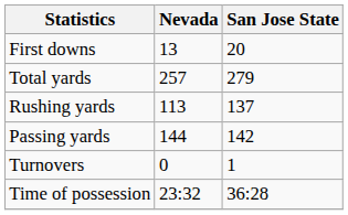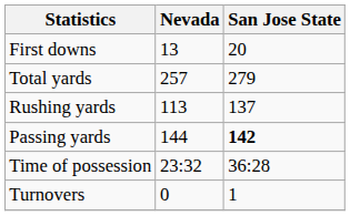Passing yards | San Jose State: normal -> bold
rows swapped: Turnovers <-> Time of possession
